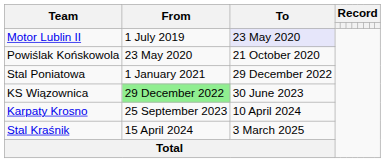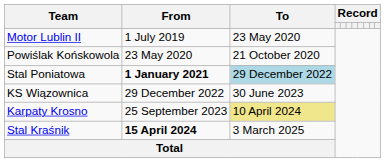Motor Lublin II | To: lavender background -> no background
Stal Poniatowa | From: normal -> bold
Stal Poniatowa | To: no background -> lightblue background
KS Wiązownica | From: lightgreen background -> no background
Karpaty Krosno | To: no background -> khaki background
Stal Kraśnik | From: normal -> bold
